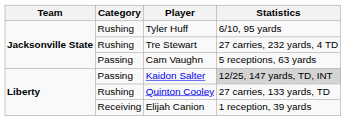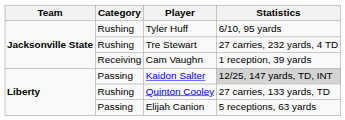Cam Vaughn | Category: Passing -> Receiving
Cam Vaughn | Statistics: 5 receptions, 63 yards -> 1 reception, 39 yards
Elijah Canion | Category: Receiving -> Passing
Elijah Canion | Statistics: 1 reception, 39 yards -> 5 receptions, 63 yards
